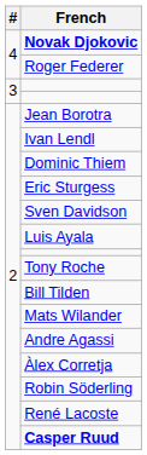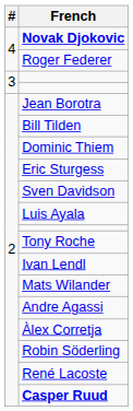row 7 | French: Ivan Lendl -> Bill Tilden
row 14 | French: Bill Tilden -> Ivan Lendl
